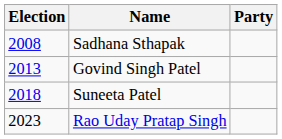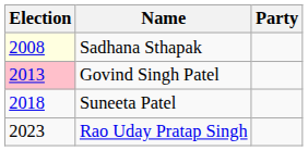Sadhana Sthapak | Election: no background -> lightyellow background
Govind Singh Patel | Election: no background -> pink background
